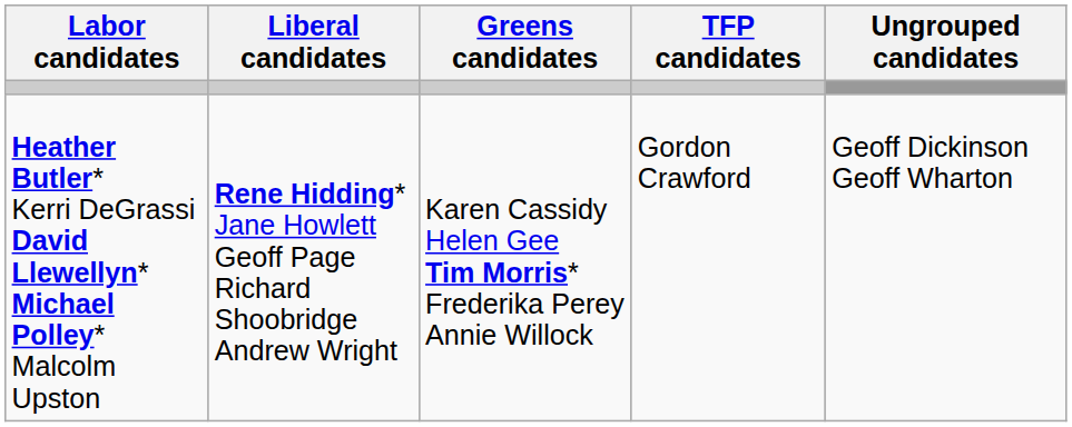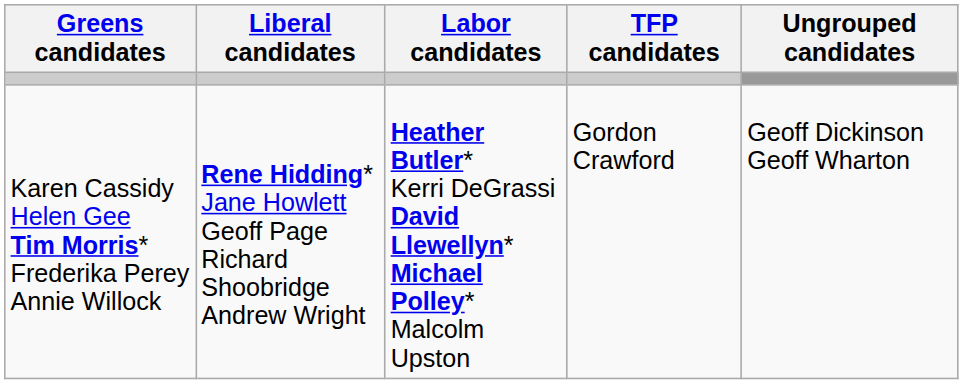columns swapped: Labor candidates <-> Greens candidates
